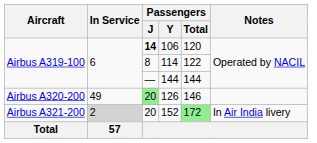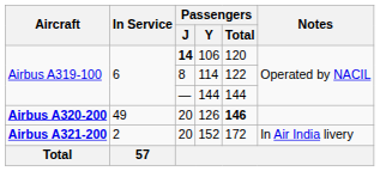126 | Aircraft: normal -> bold
126 | Passengers / J: lightgreen background -> no background
126 | Passengers / Total: normal -> bold
152 | Aircraft: normal -> bold
152 | In Service: lightgrey background -> no background
152 | Passengers / Total: lightgreen background -> no background
